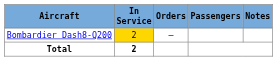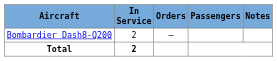Bombardier Dash8-Q200 | In Service: gold background -> no background
